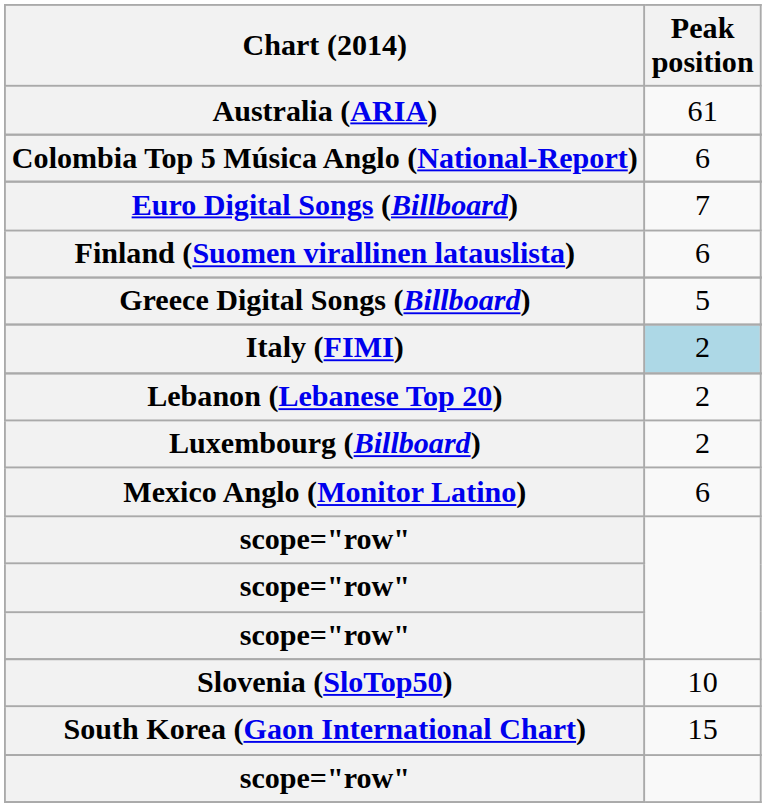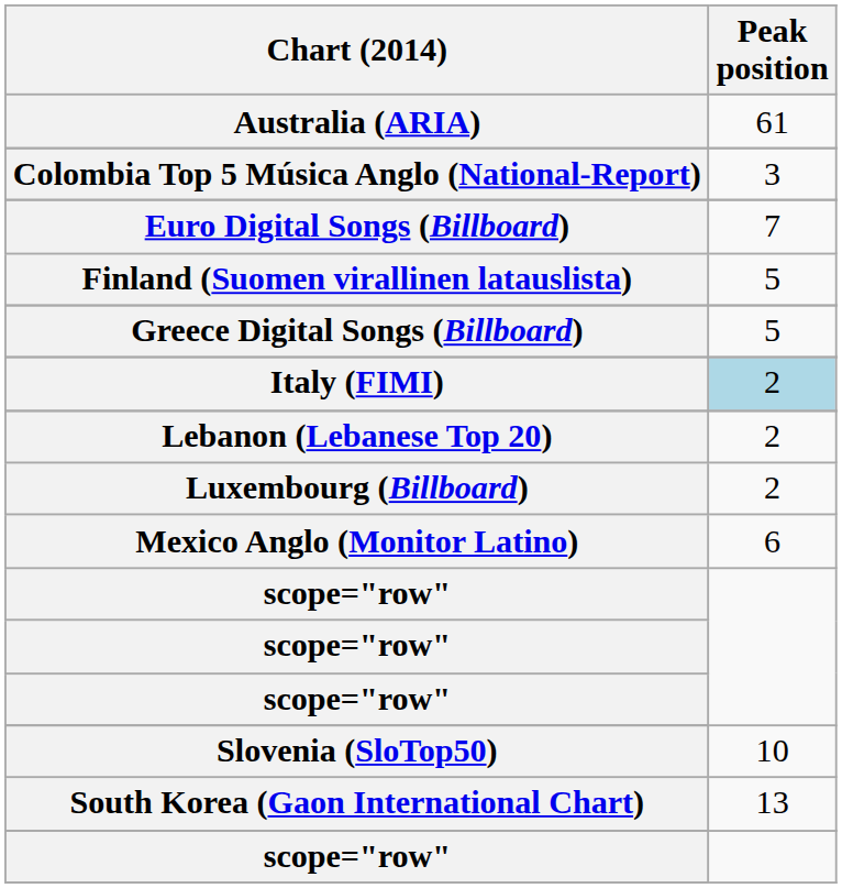Colombia Top 5 Música Anglo (National-Report) | Peak position: 6 -> 3
Finland (Suomen virallinen latauslista) | Peak position: 6 -> 5
South Korea (Gaon International Chart) | Peak position: 15 -> 13
